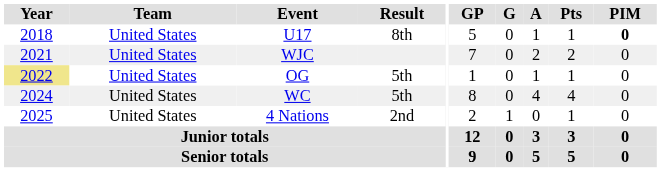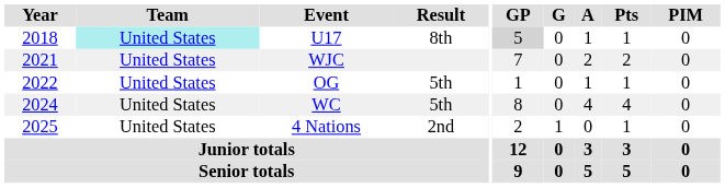U17 | Team: no background -> paleturquoise background
U17 | GP: no background -> lightgrey background
U17 | PIM: bold -> normal
OG | Year: khaki background -> no background
